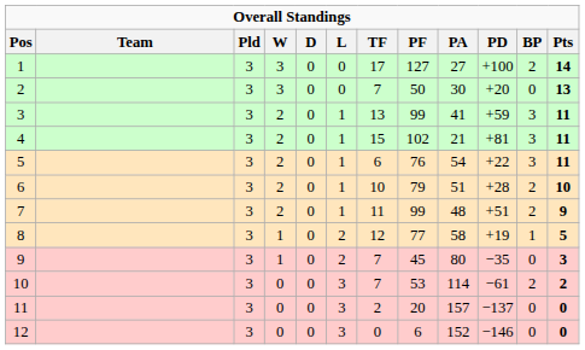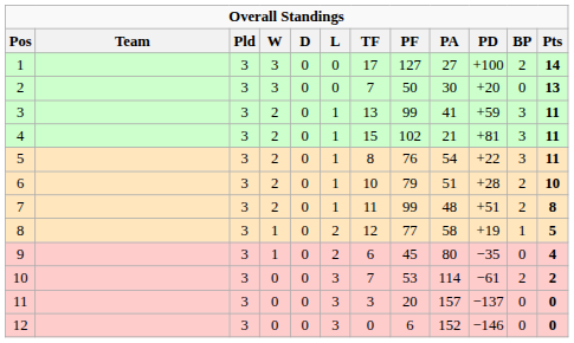row 7 | TF: 6 -> 8
row 9 | Pts: 9 -> 8
row 11 | TF: 7 -> 6
row 11 | Pts: 3 -> 4
row 13 | TF: 2 -> 3
